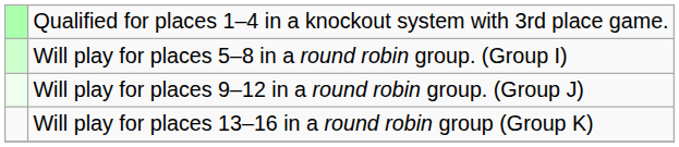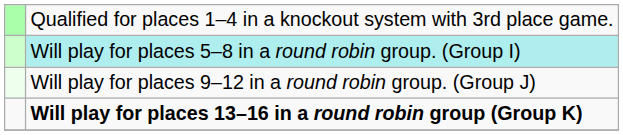Will play for places 5–8 in a round robin group. (Group I) | column 2: no background -> paleturquoise background
Will play for places 13–16 in a round robin group (Group K) | column 2: normal -> bold
